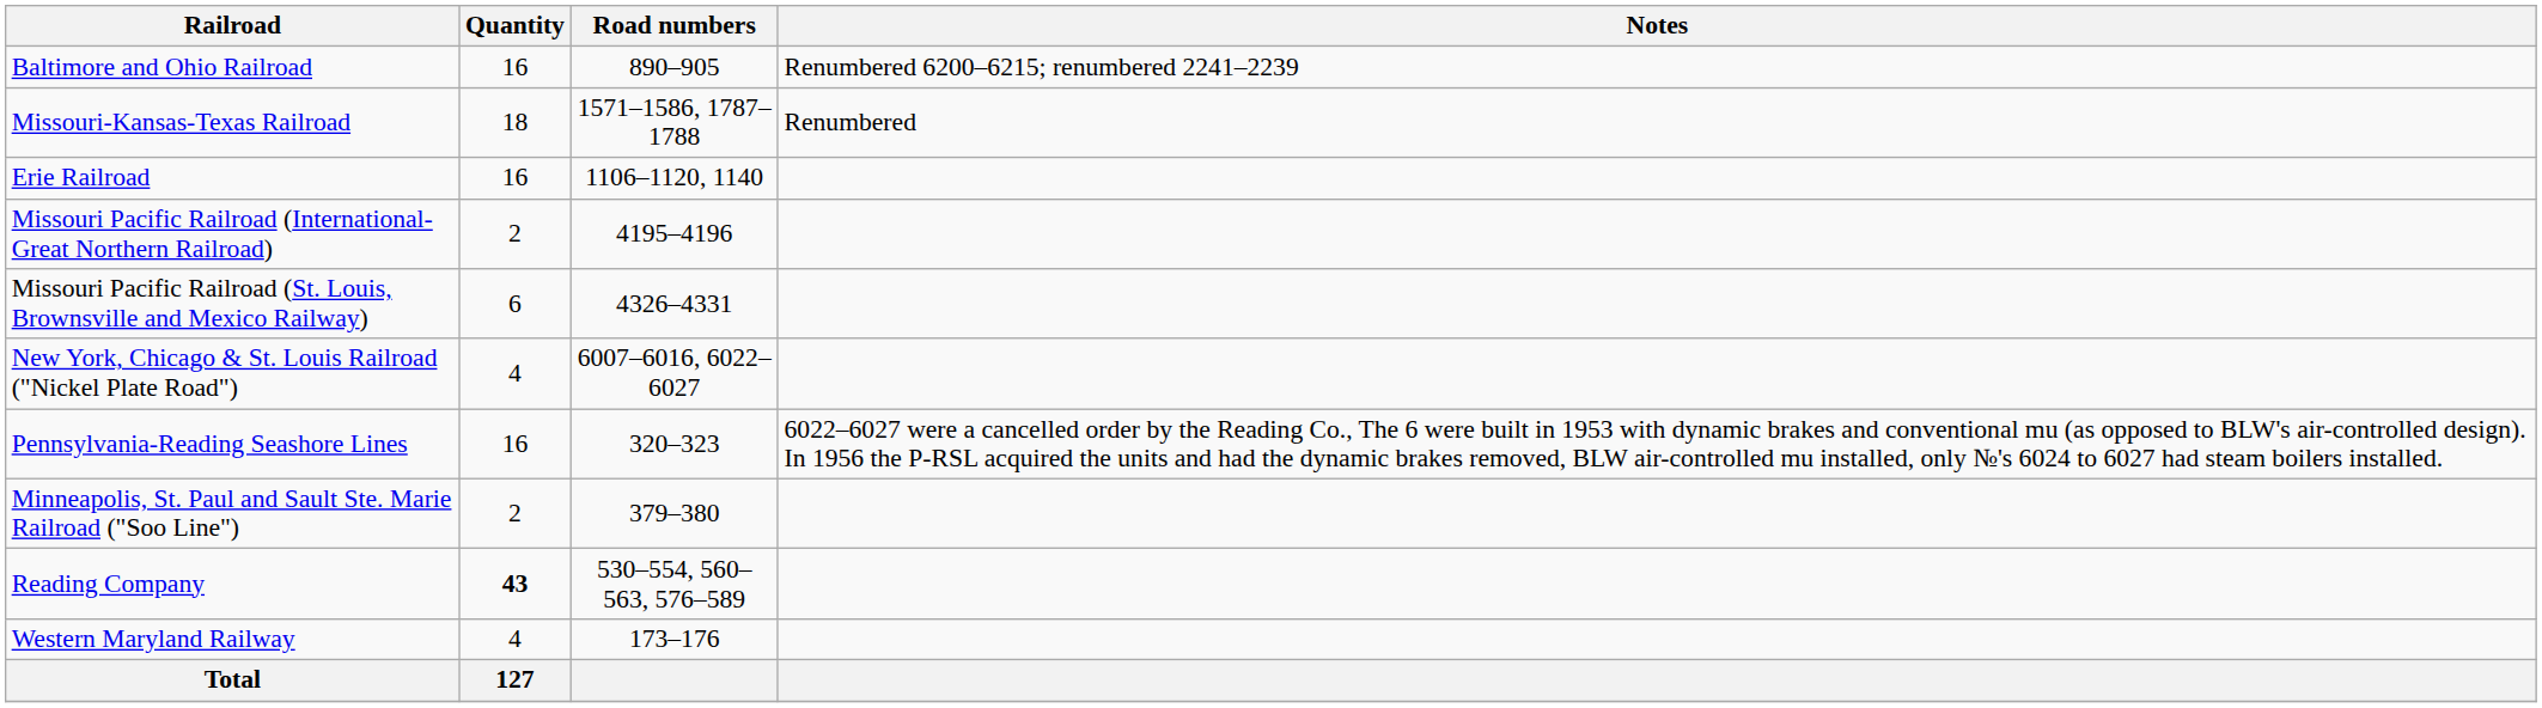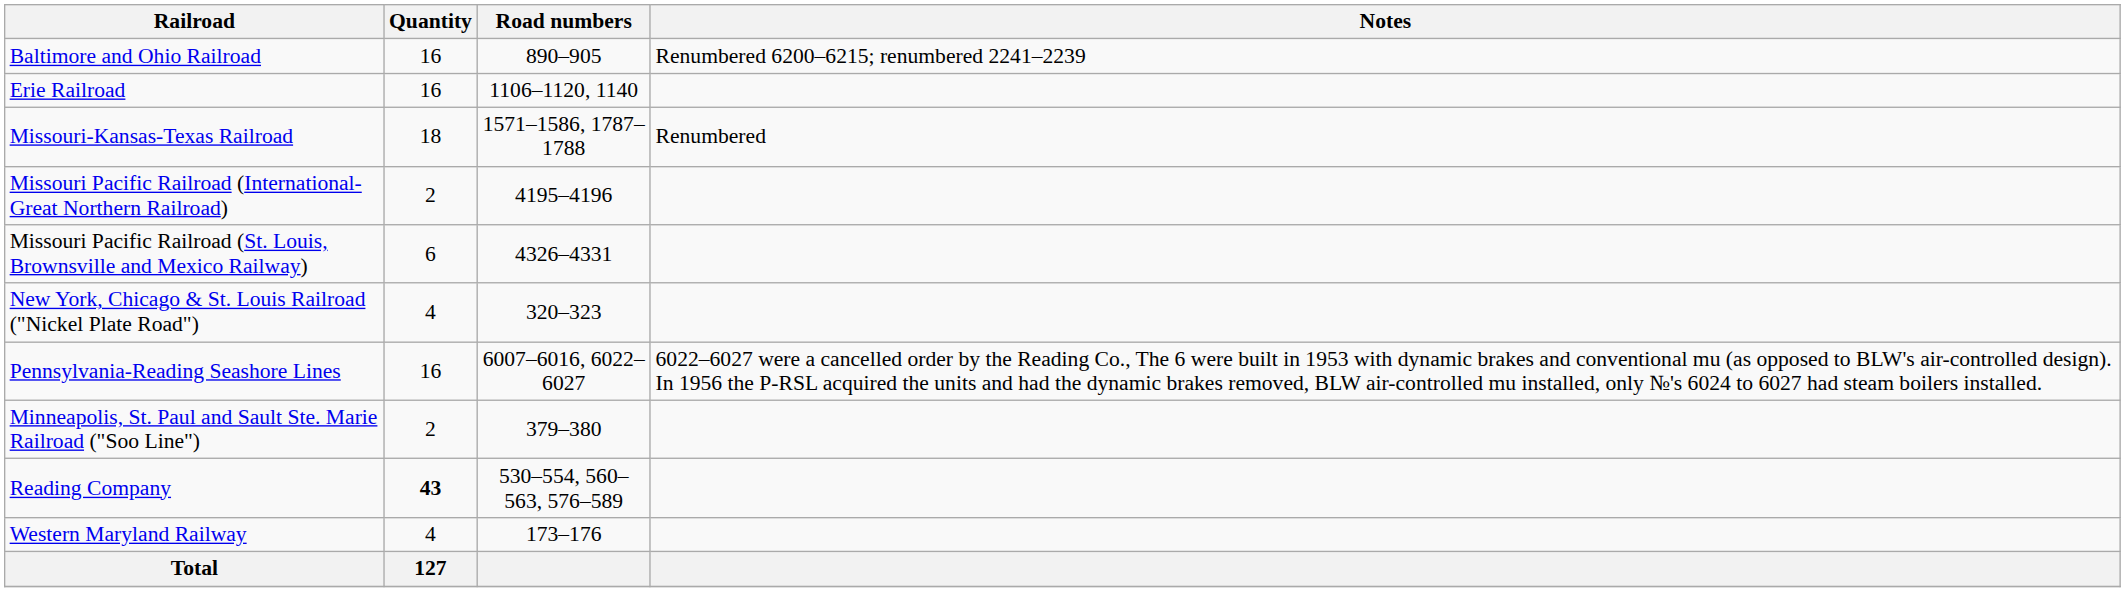rows swapped: Erie Railroad <-> Missouri-Kansas-Texas Railroad
New York, Chicago & St. Louis Railroad ("Nickel Plate Road") | Road numbers: 6007–6016, 6022–6027 -> 320–323
Pennsylvania-Reading Seashore Lines | Road numbers: 320–323 -> 6007–6016, 6022–6027
